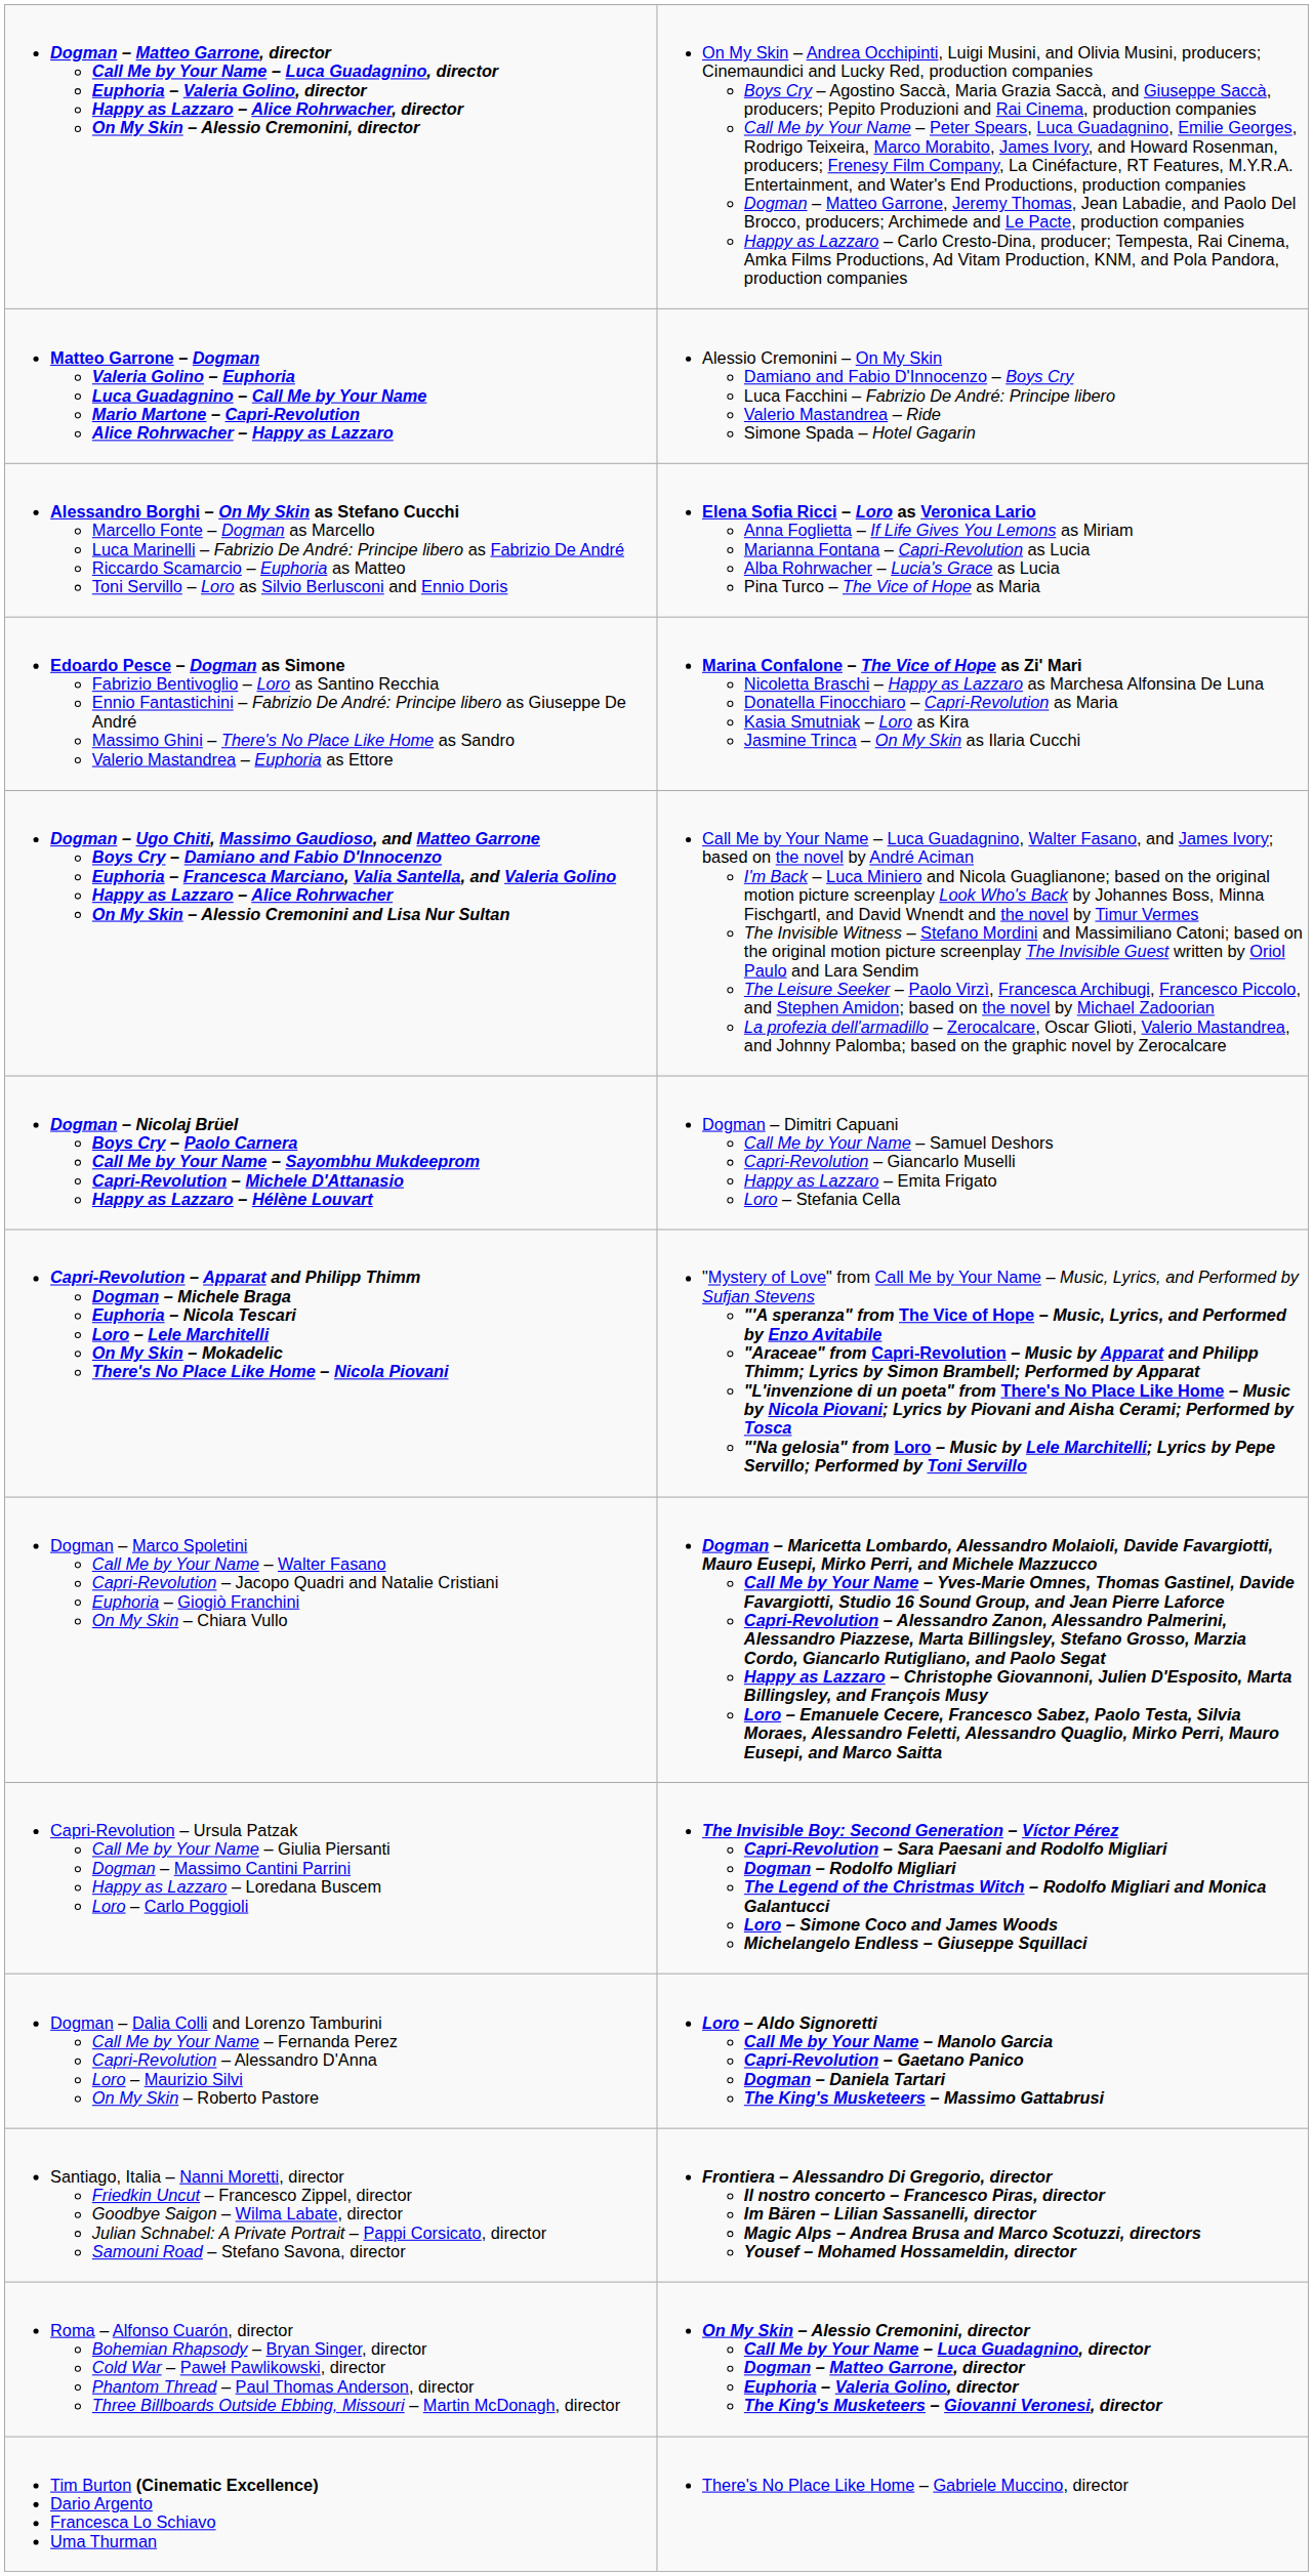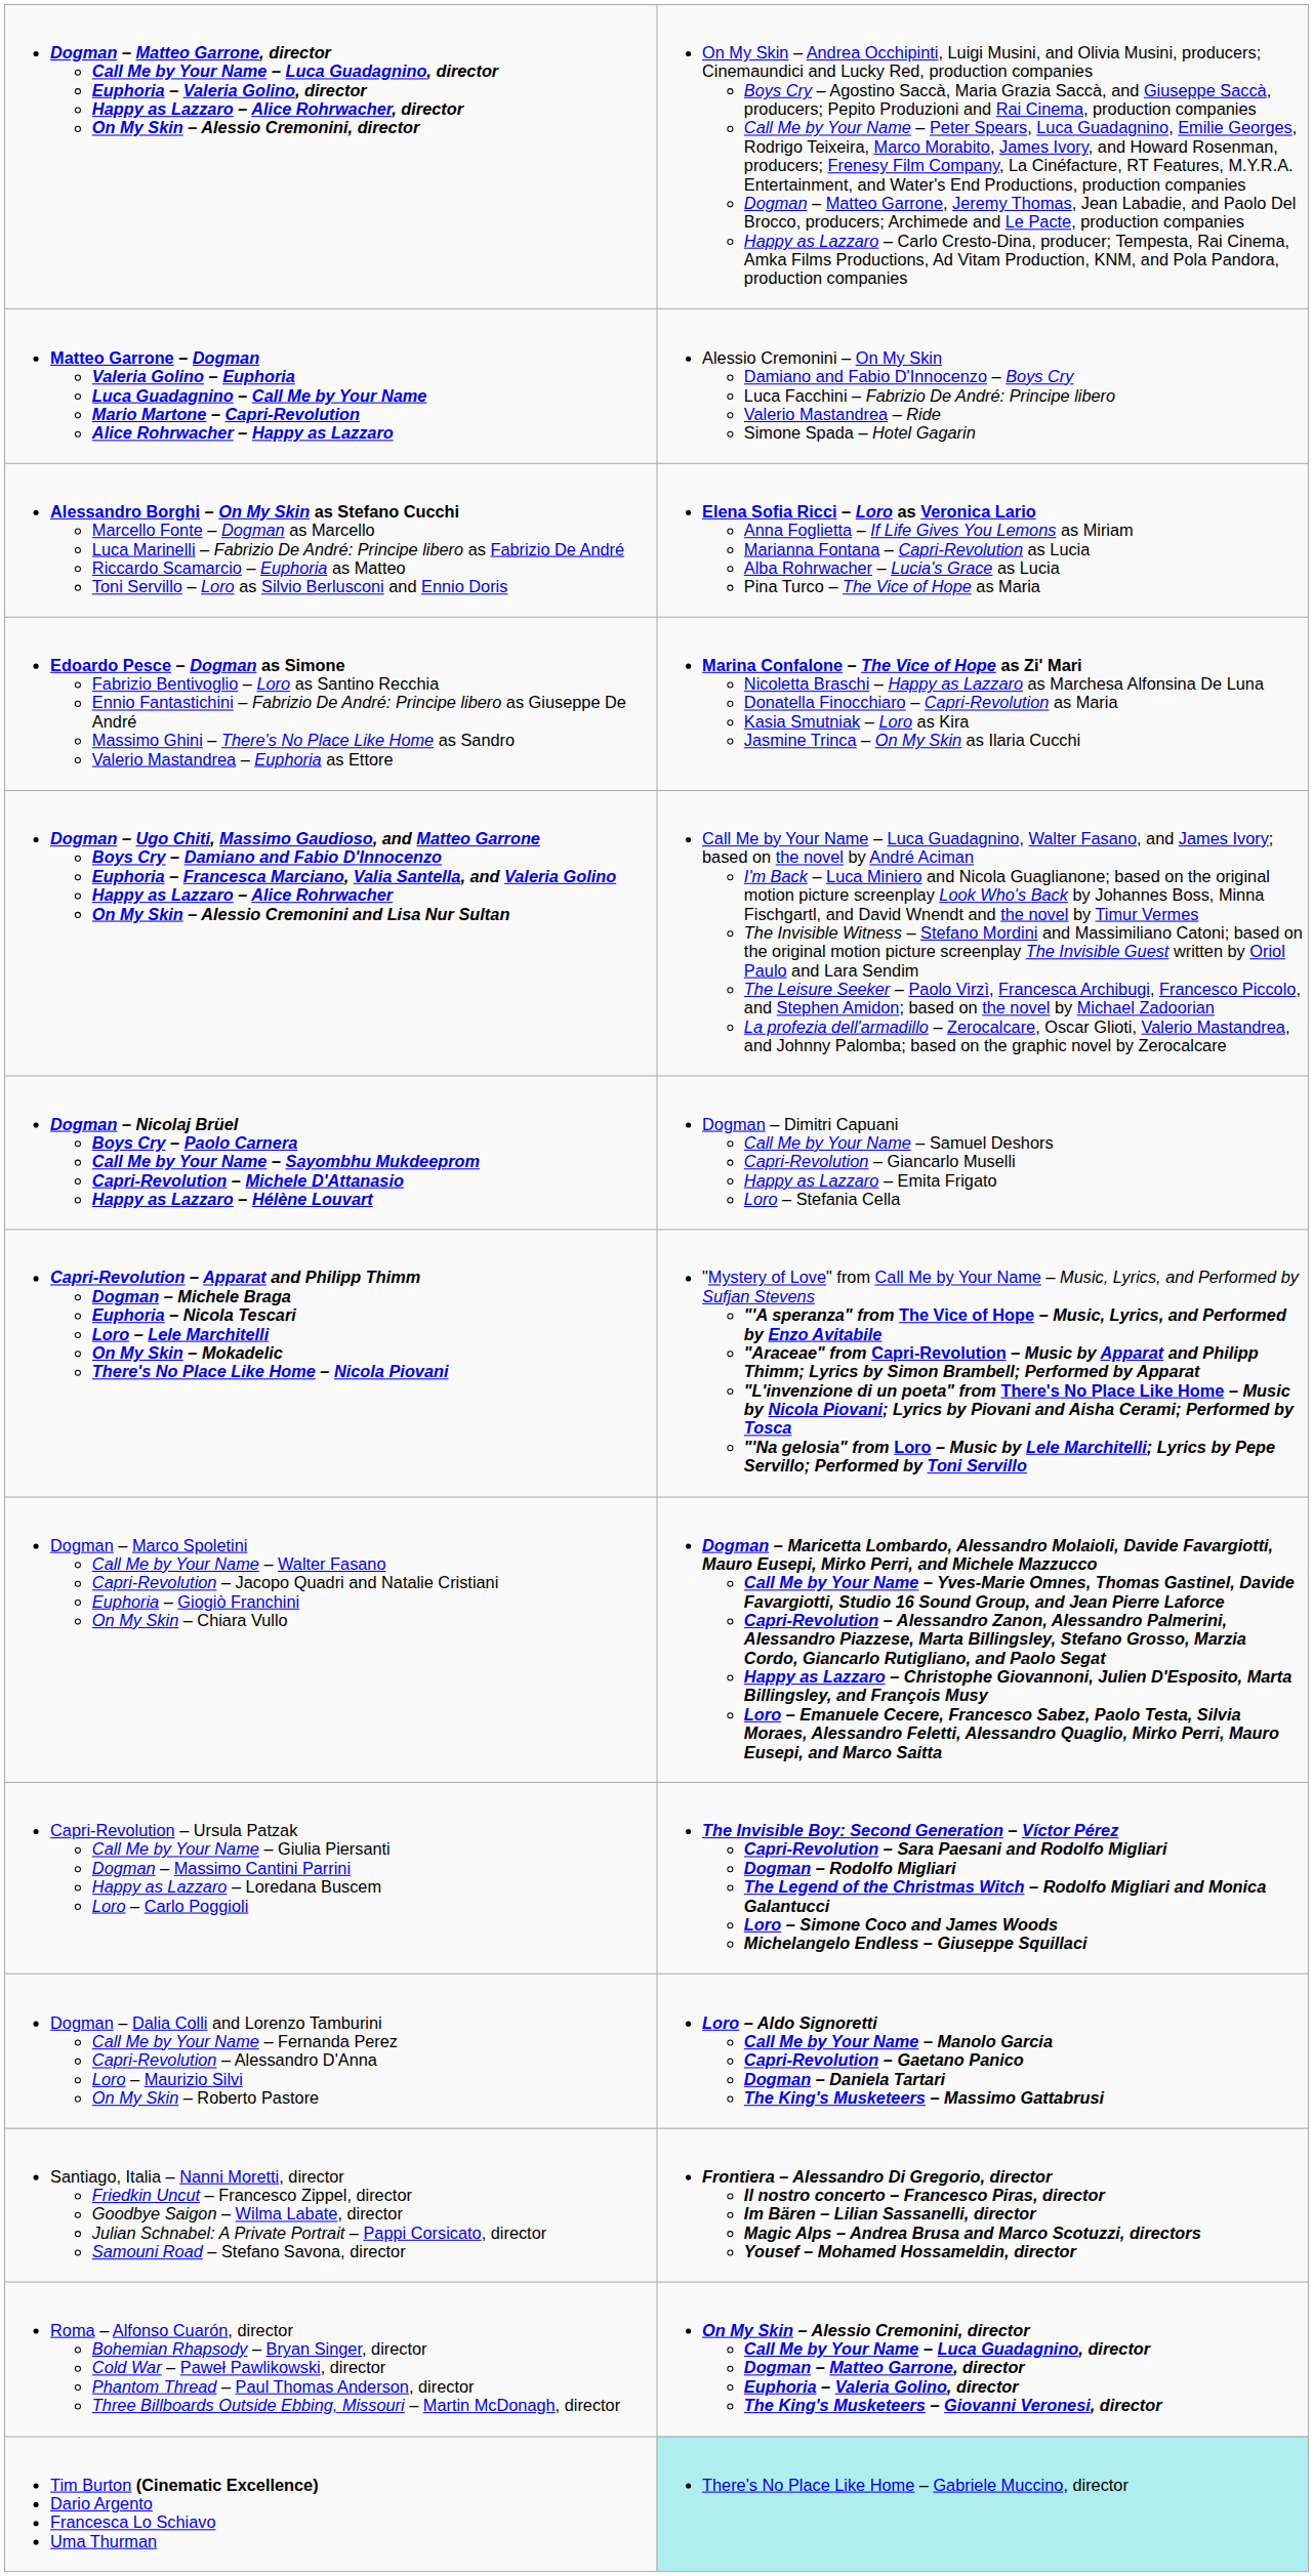row 13 | column 2: no background -> paleturquoise background
